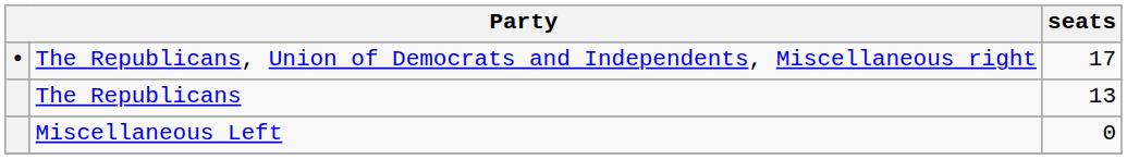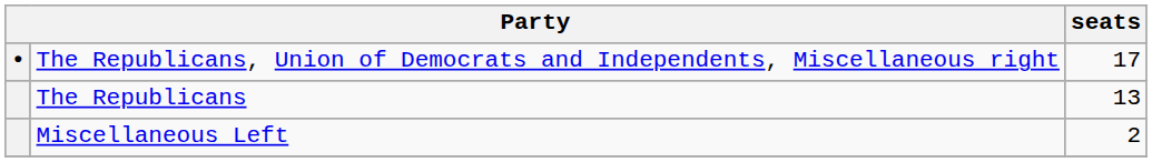Miscellaneous Left | seats: 0 -> 2
